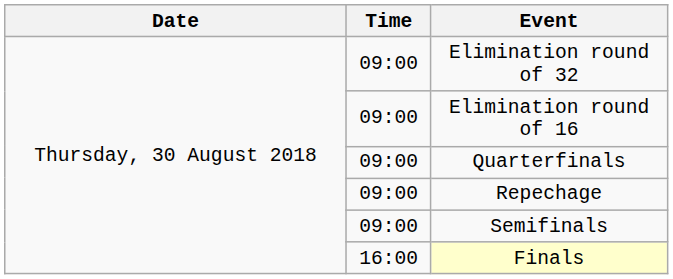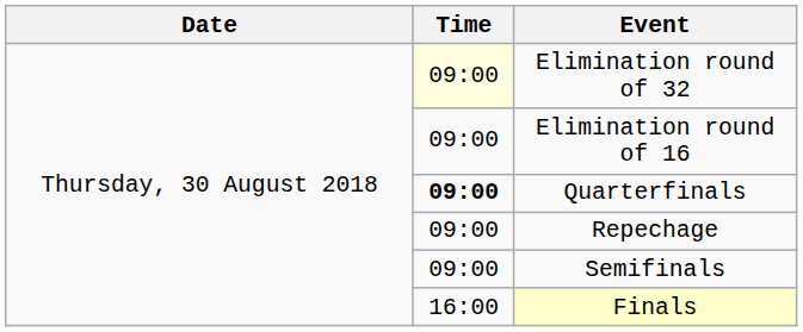Elimination round of 32 | Time: no background -> lightyellow background
Quarterfinals | Time: normal -> bold
